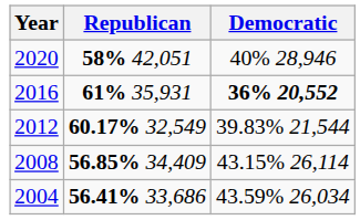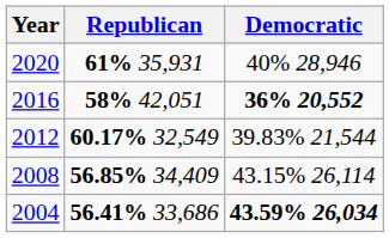2020 | Republican: 58% 42,051 -> 61% 35,931
2016 | Republican: 61% 35,931 -> 58% 42,051
2004 | Democratic: normal -> bold
